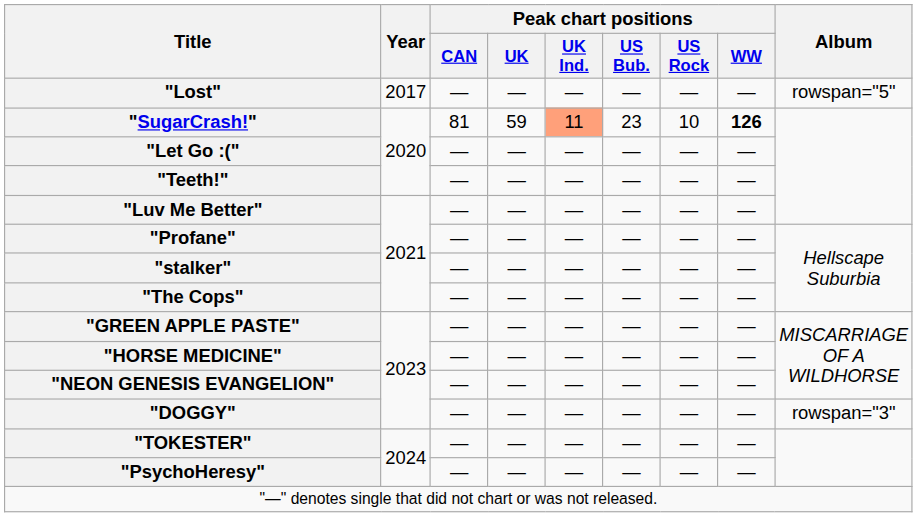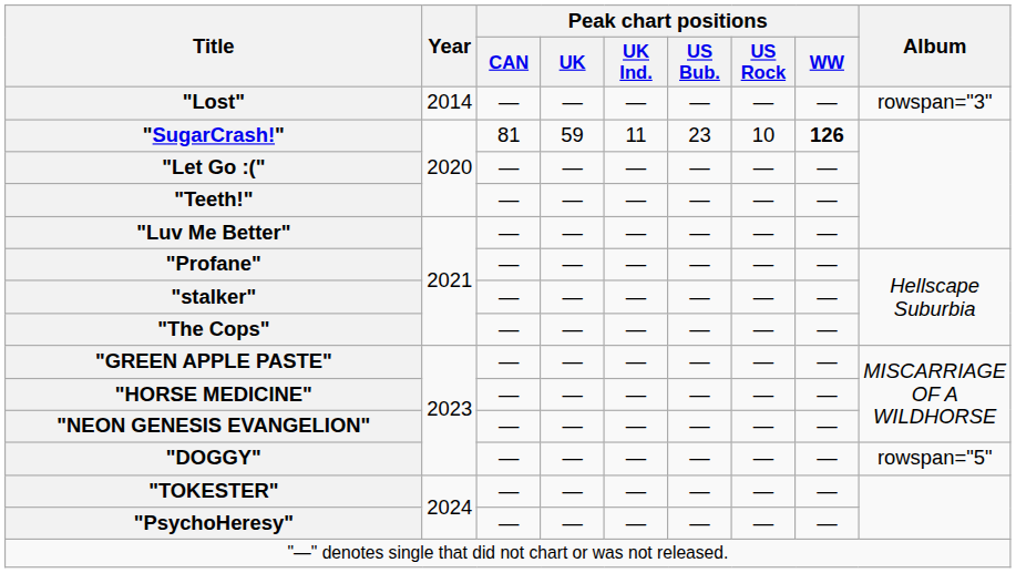"Lost" | Year: 2017 -> 2014
"Lost" | Album: rowspan="5" -> rowspan="3"
"SugarCrash!" | Peak chart positions / UK Ind.: lightsalmon background -> no background
"DOGGY" | Album: rowspan="3" -> rowspan="5"
